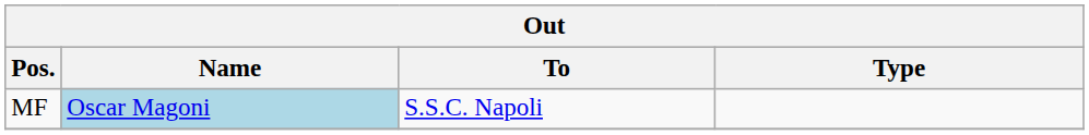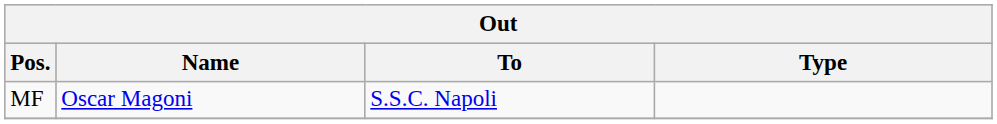MF | Name: lightblue background -> no background
